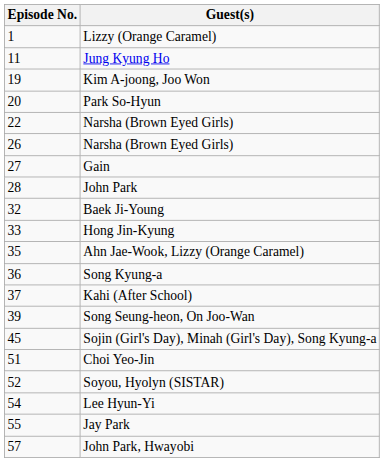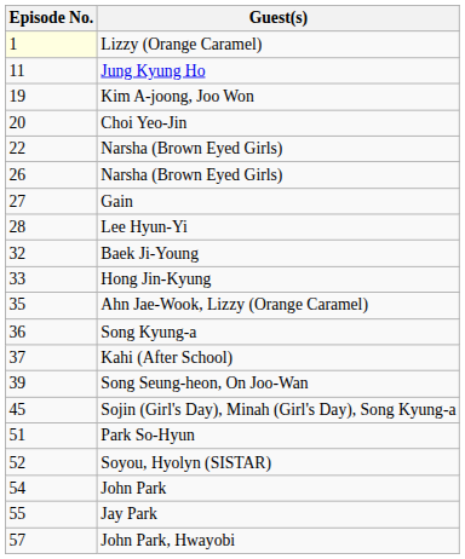row 2 | Episode No.: no background -> lightyellow background
row 5 | Guest(s): Park So-Hyun -> Choi Yeo-Jin
row 9 | Guest(s): John Park -> Lee Hyun-Yi
row 17 | Guest(s): Choi Yeo-Jin -> Park So-Hyun
row 19 | Guest(s): Lee Hyun-Yi -> John Park
